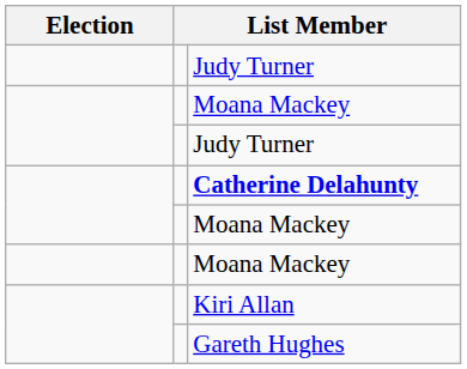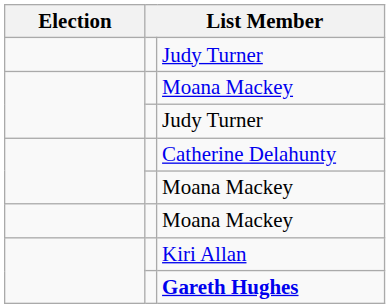Catherine Delahunty | column 3: bold -> normal
Gareth Hughes | column 3: normal -> bold
